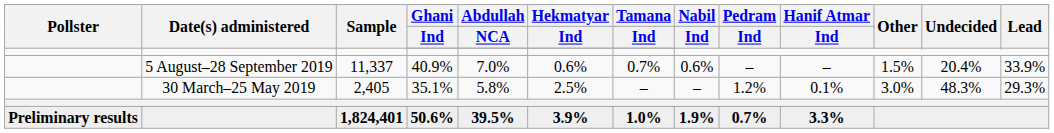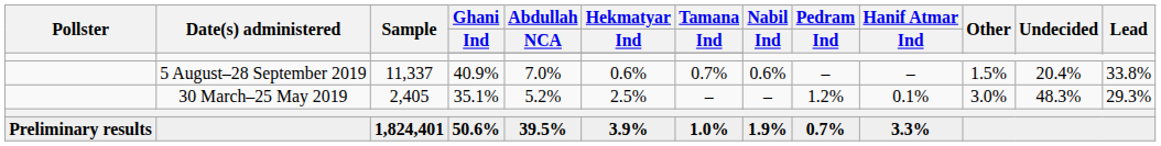11,337 | Lead: 33.9% -> 33.8%
2,405 | Abdullah / NCA: 5.8% -> 5.2%
